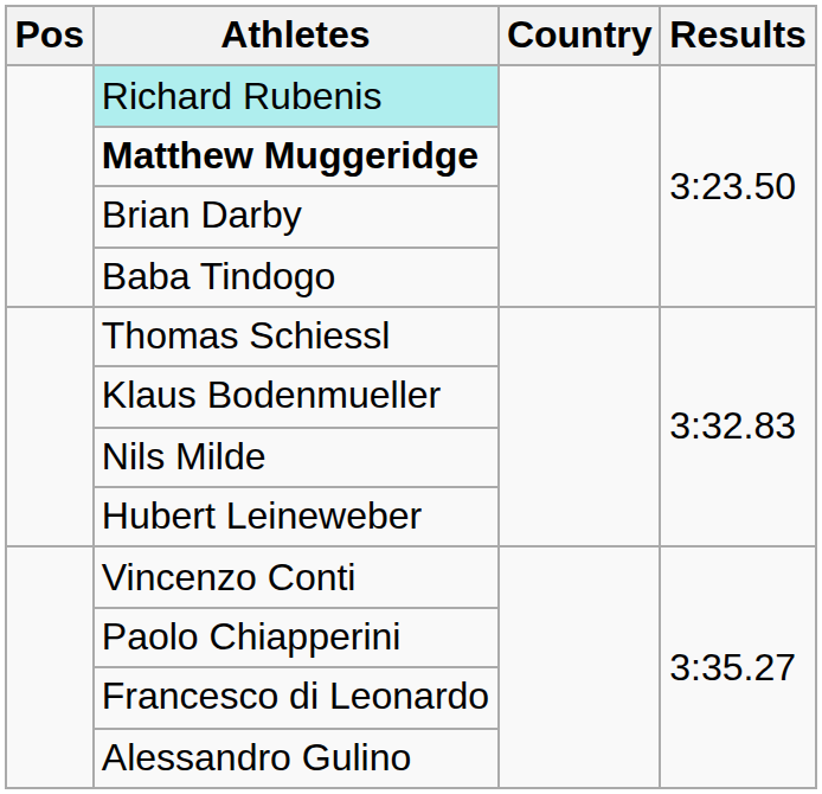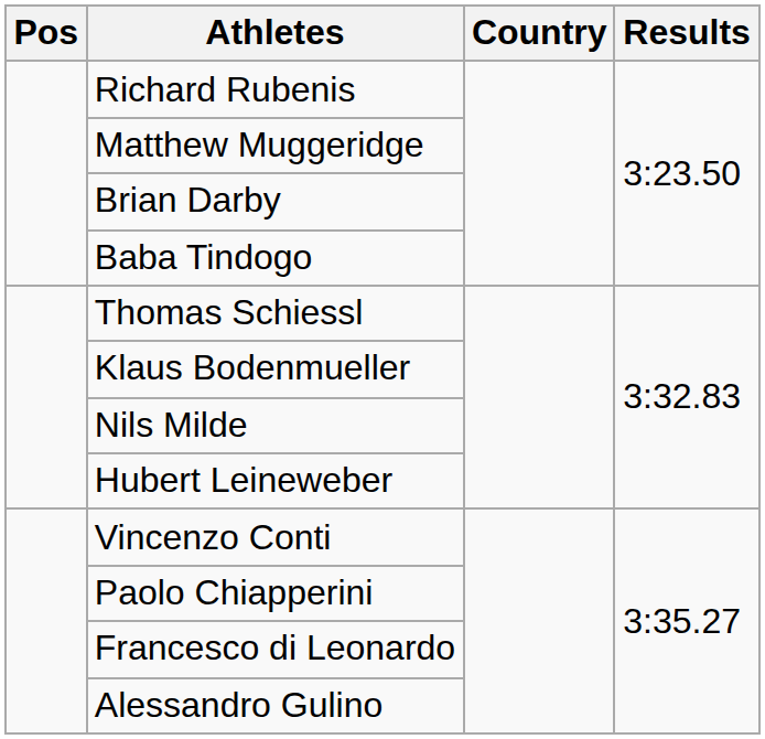Richard Rubenis | Athletes: paleturquoise background -> no background
Matthew Muggeridge | Athletes: bold -> normal
